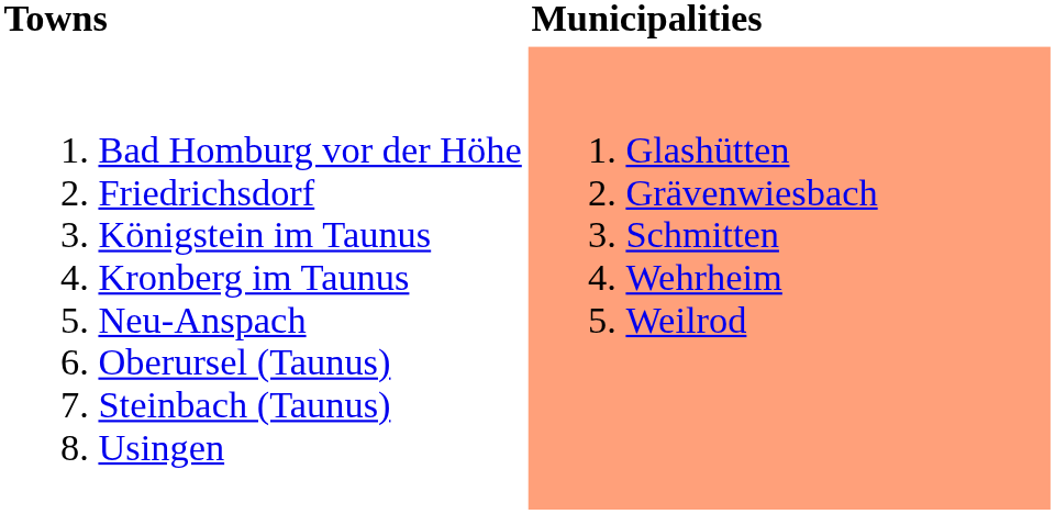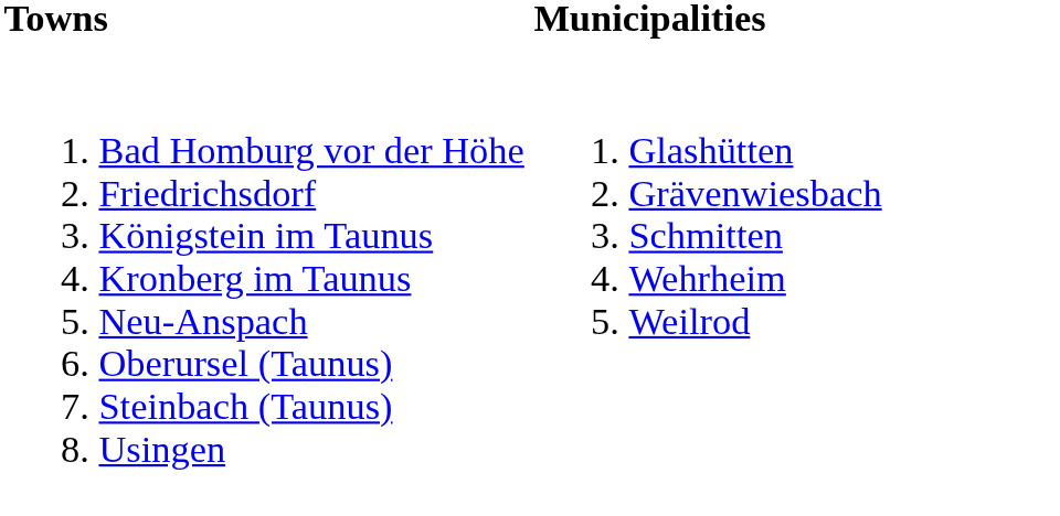row 2 | Municipalities: lightsalmon background -> no background
